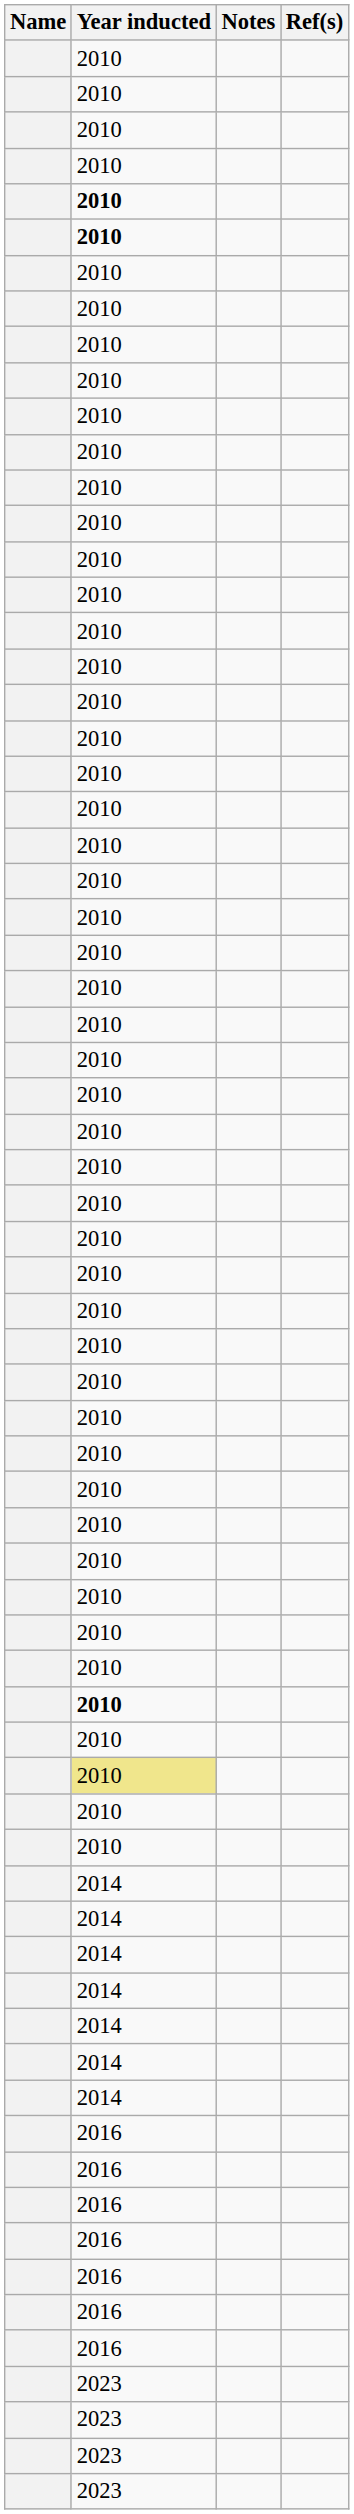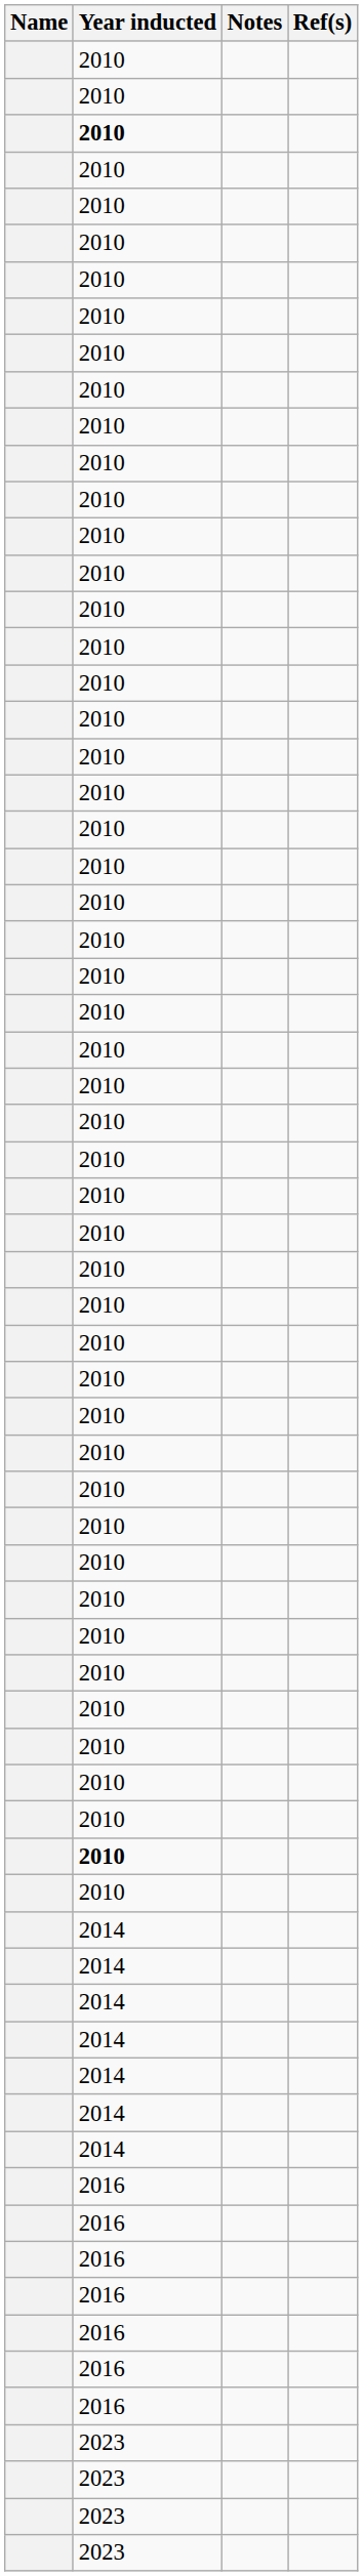row 4 | Year inducted: normal -> bold
row 6 | Year inducted: bold -> normal
row 7 | Year inducted: bold -> normal
row 48 | Year inducted: bold -> normal
row 50 | Year inducted: khaki background -> no background
row 51 | Year inducted: normal -> bold
